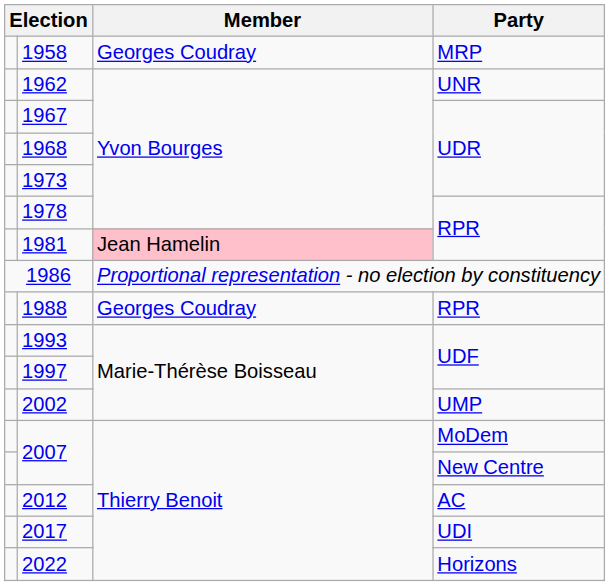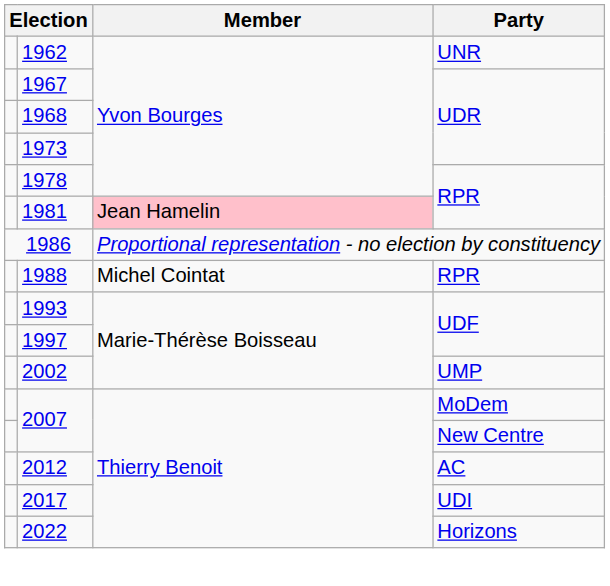- row: 1958 | Georges Coudray | MRP
1988 | Member: Georges Coudray -> Michel Cointat
